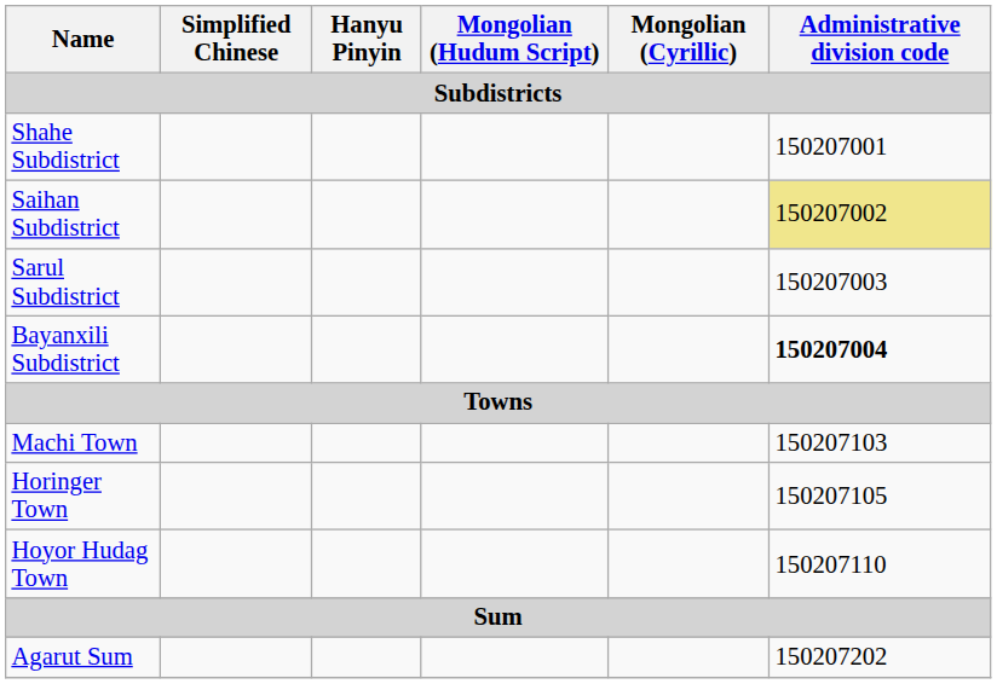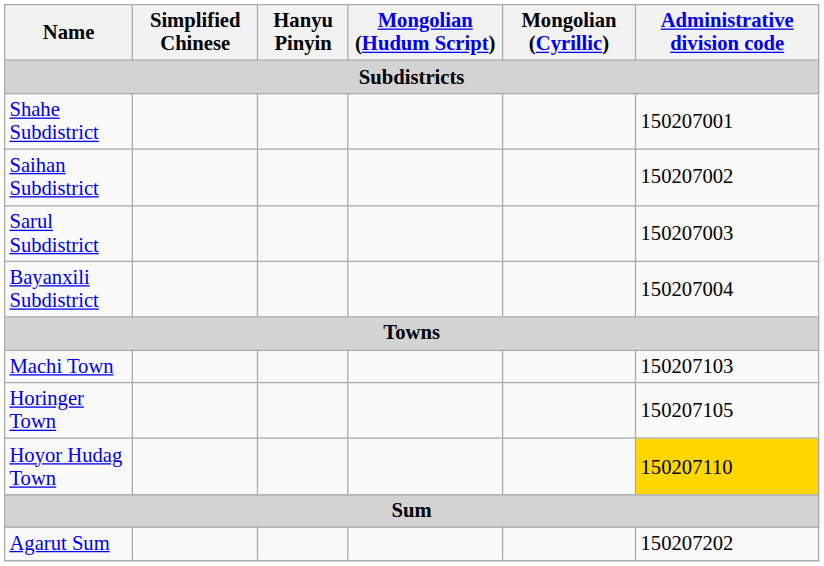Saihan Subdistrict | Administrative division code: khaki background -> no background
Bayanxili Subdistrict | Administrative division code: bold -> normal
Hoyor Hudag Town | Administrative division code: no background -> gold background
